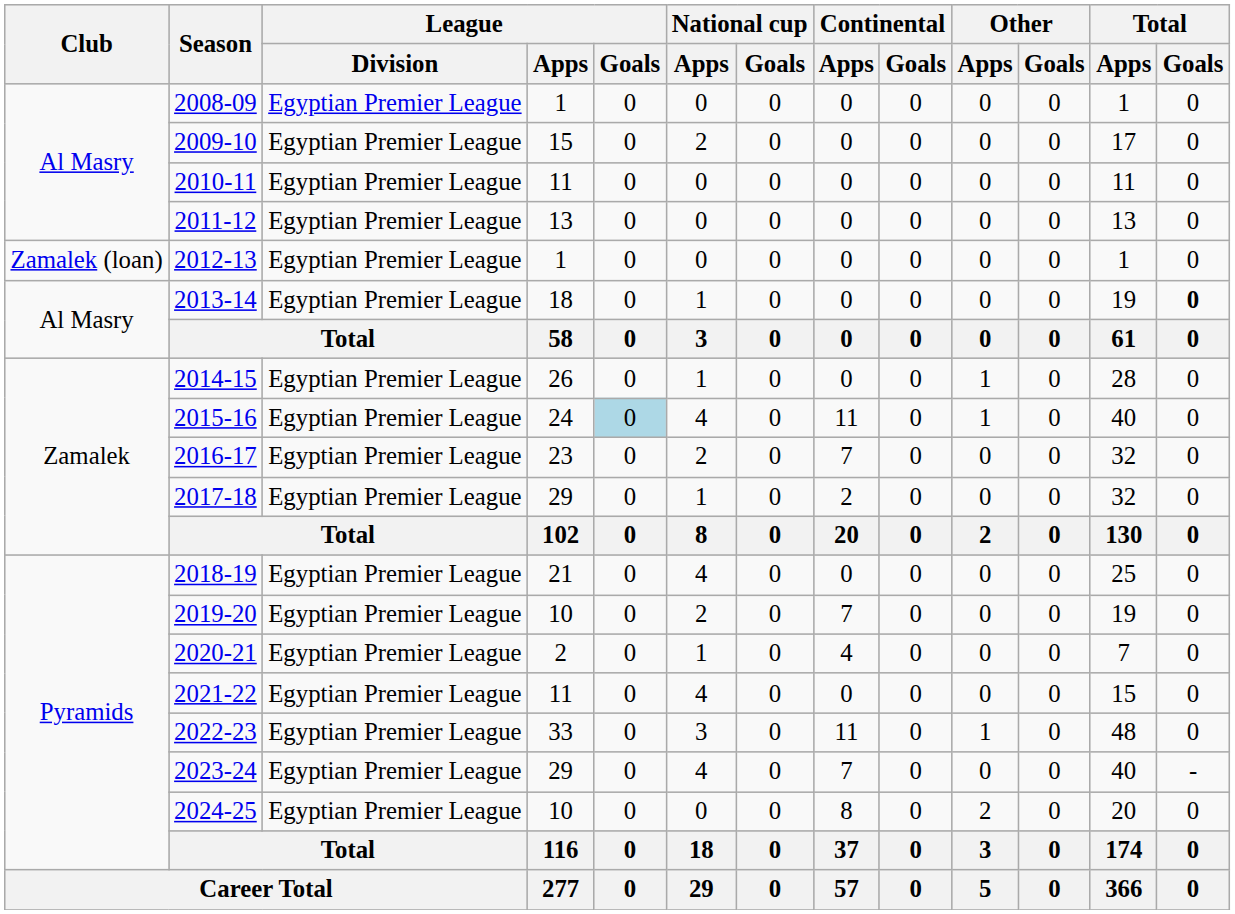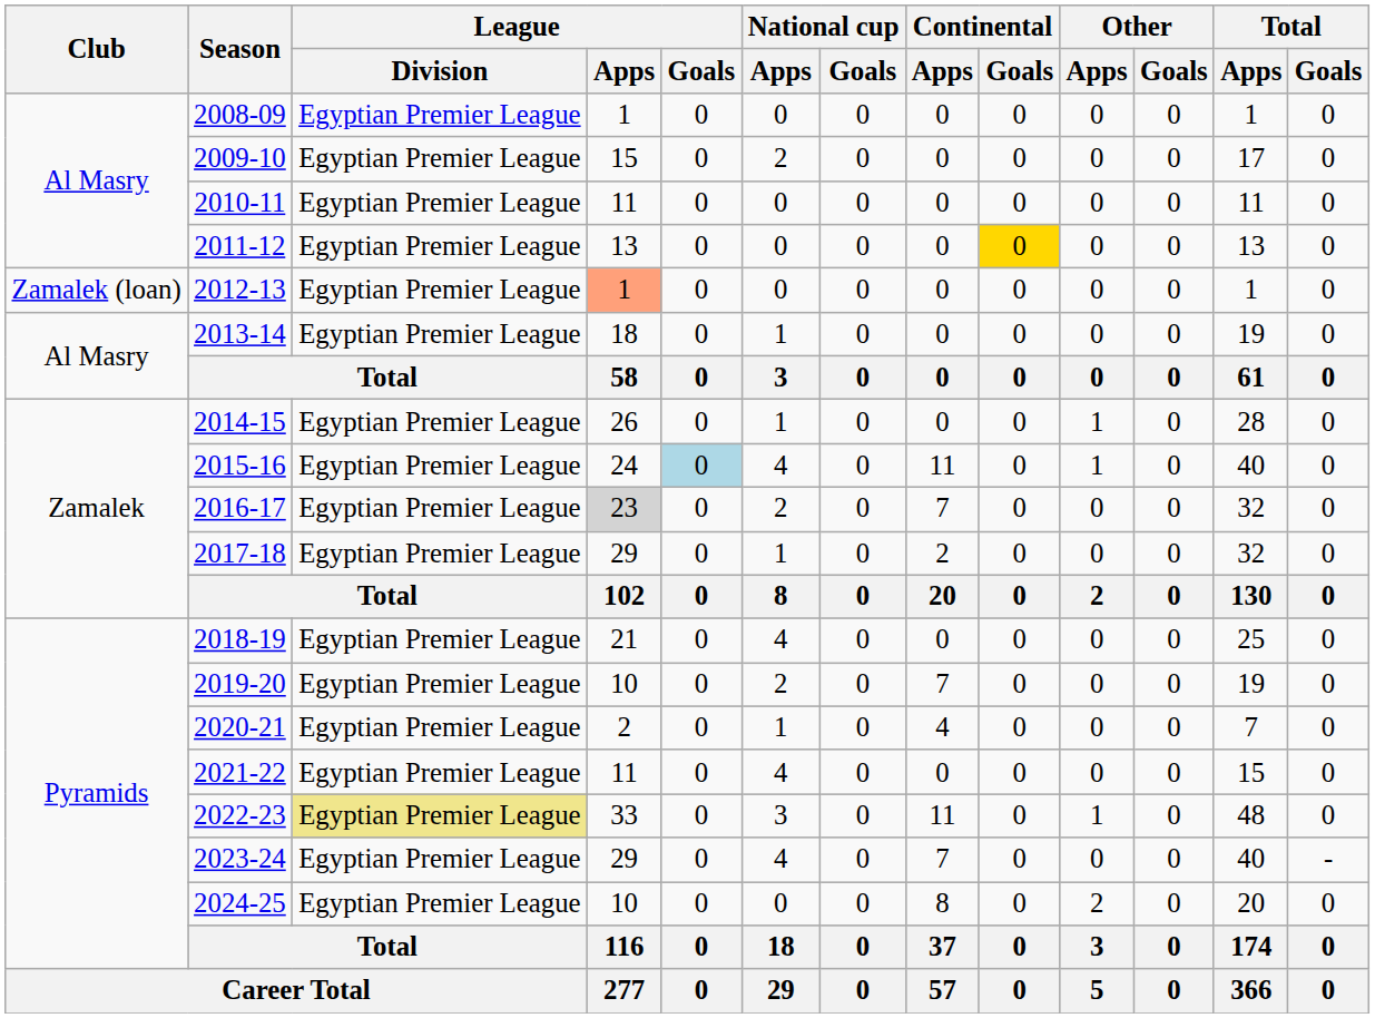2011-12 | Continental / Goals: no background -> gold background
2012-13 | League / Apps: no background -> lightsalmon background
2013-14 | Total / Goals: bold -> normal
2016-17 | League / Apps: no background -> lightgrey background
2022-23 | League / Division: no background -> khaki background
